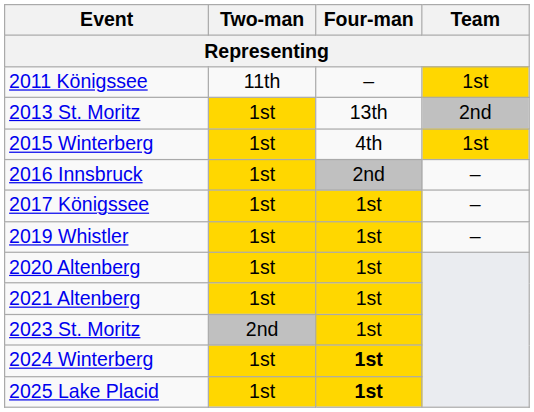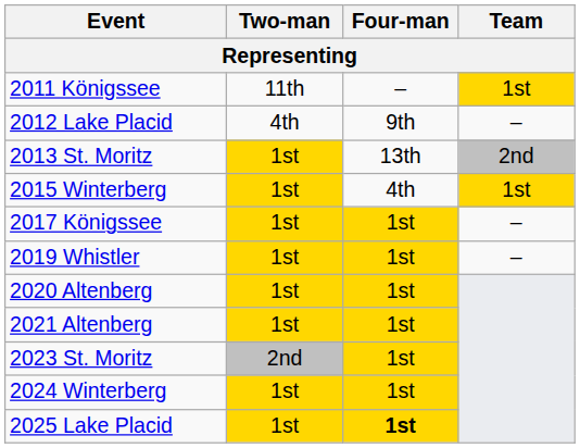+ row: 2012 Lake Placid | 4th | 9th | –
- row: 2016 Innsbruck | 1st | 2nd | –
2024 Winterberg | Four-man: bold -> normal
